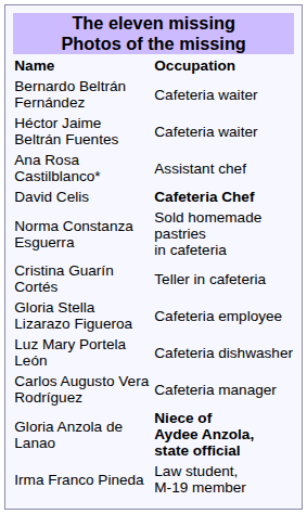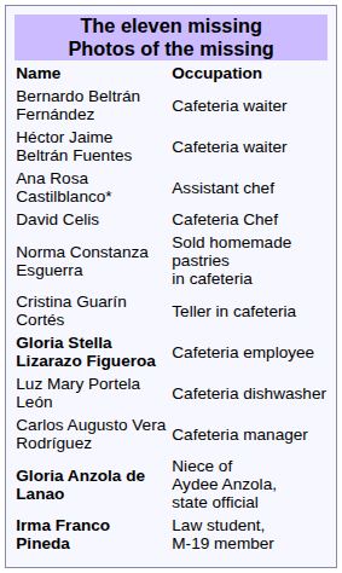David Celis | Occupation: bold -> normal
Gloria Stella Lizarazo Figueroa | Name: normal -> bold
Gloria Anzola de Lanao | Name: normal -> bold
Gloria Anzola de Lanao | Occupation: bold -> normal
Irma Franco Pineda | Name: normal -> bold
